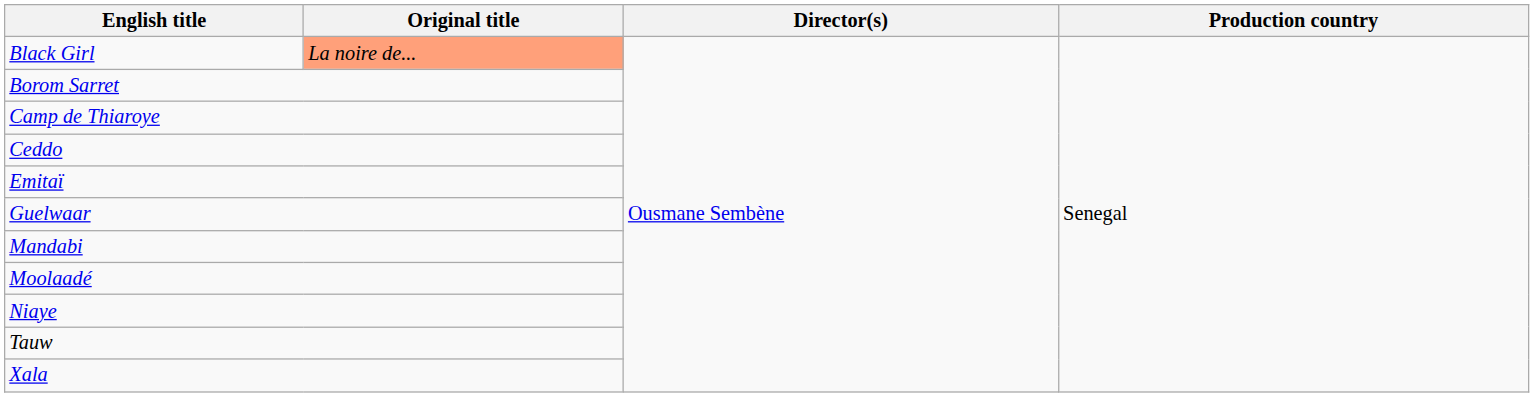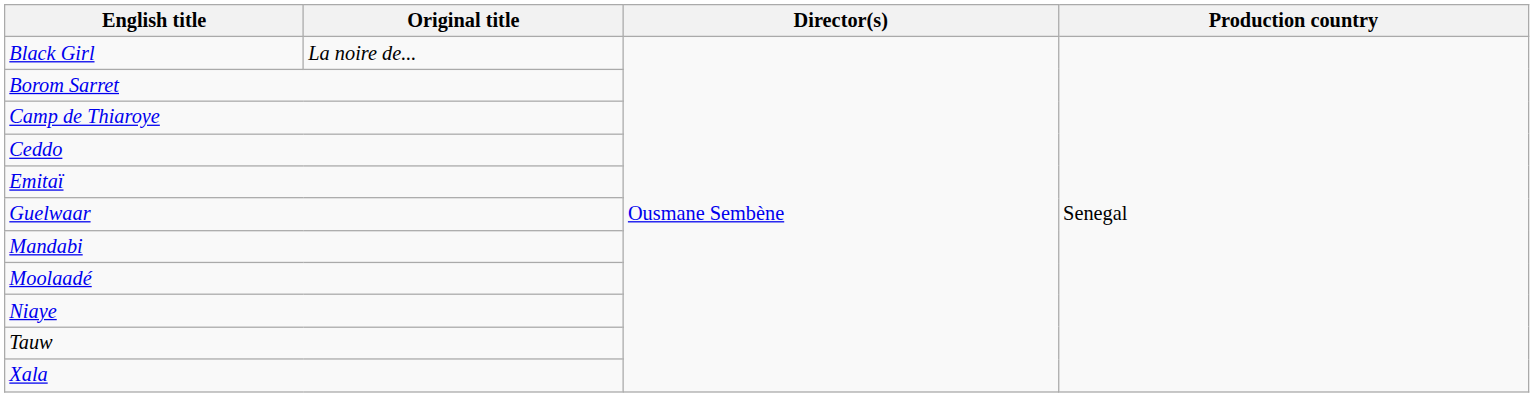Black Girl | Original title: lightsalmon background -> no background
